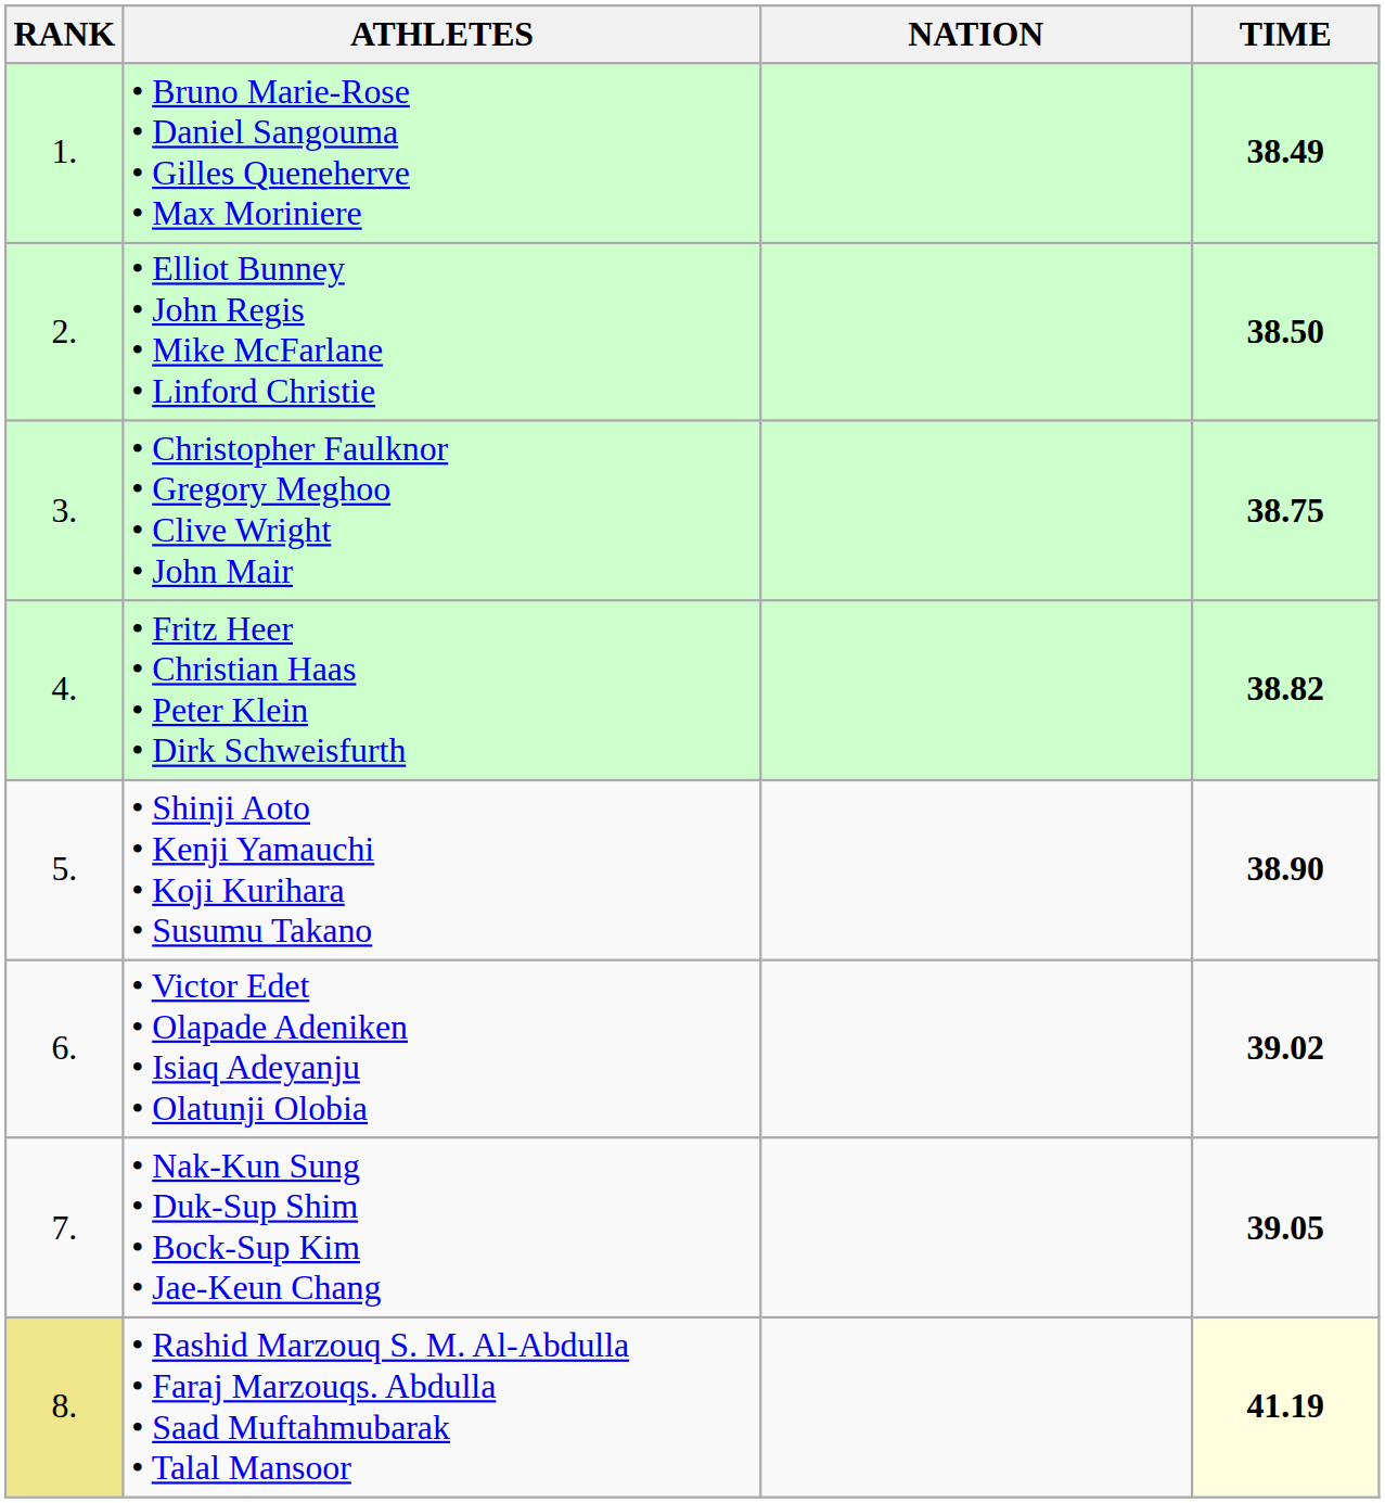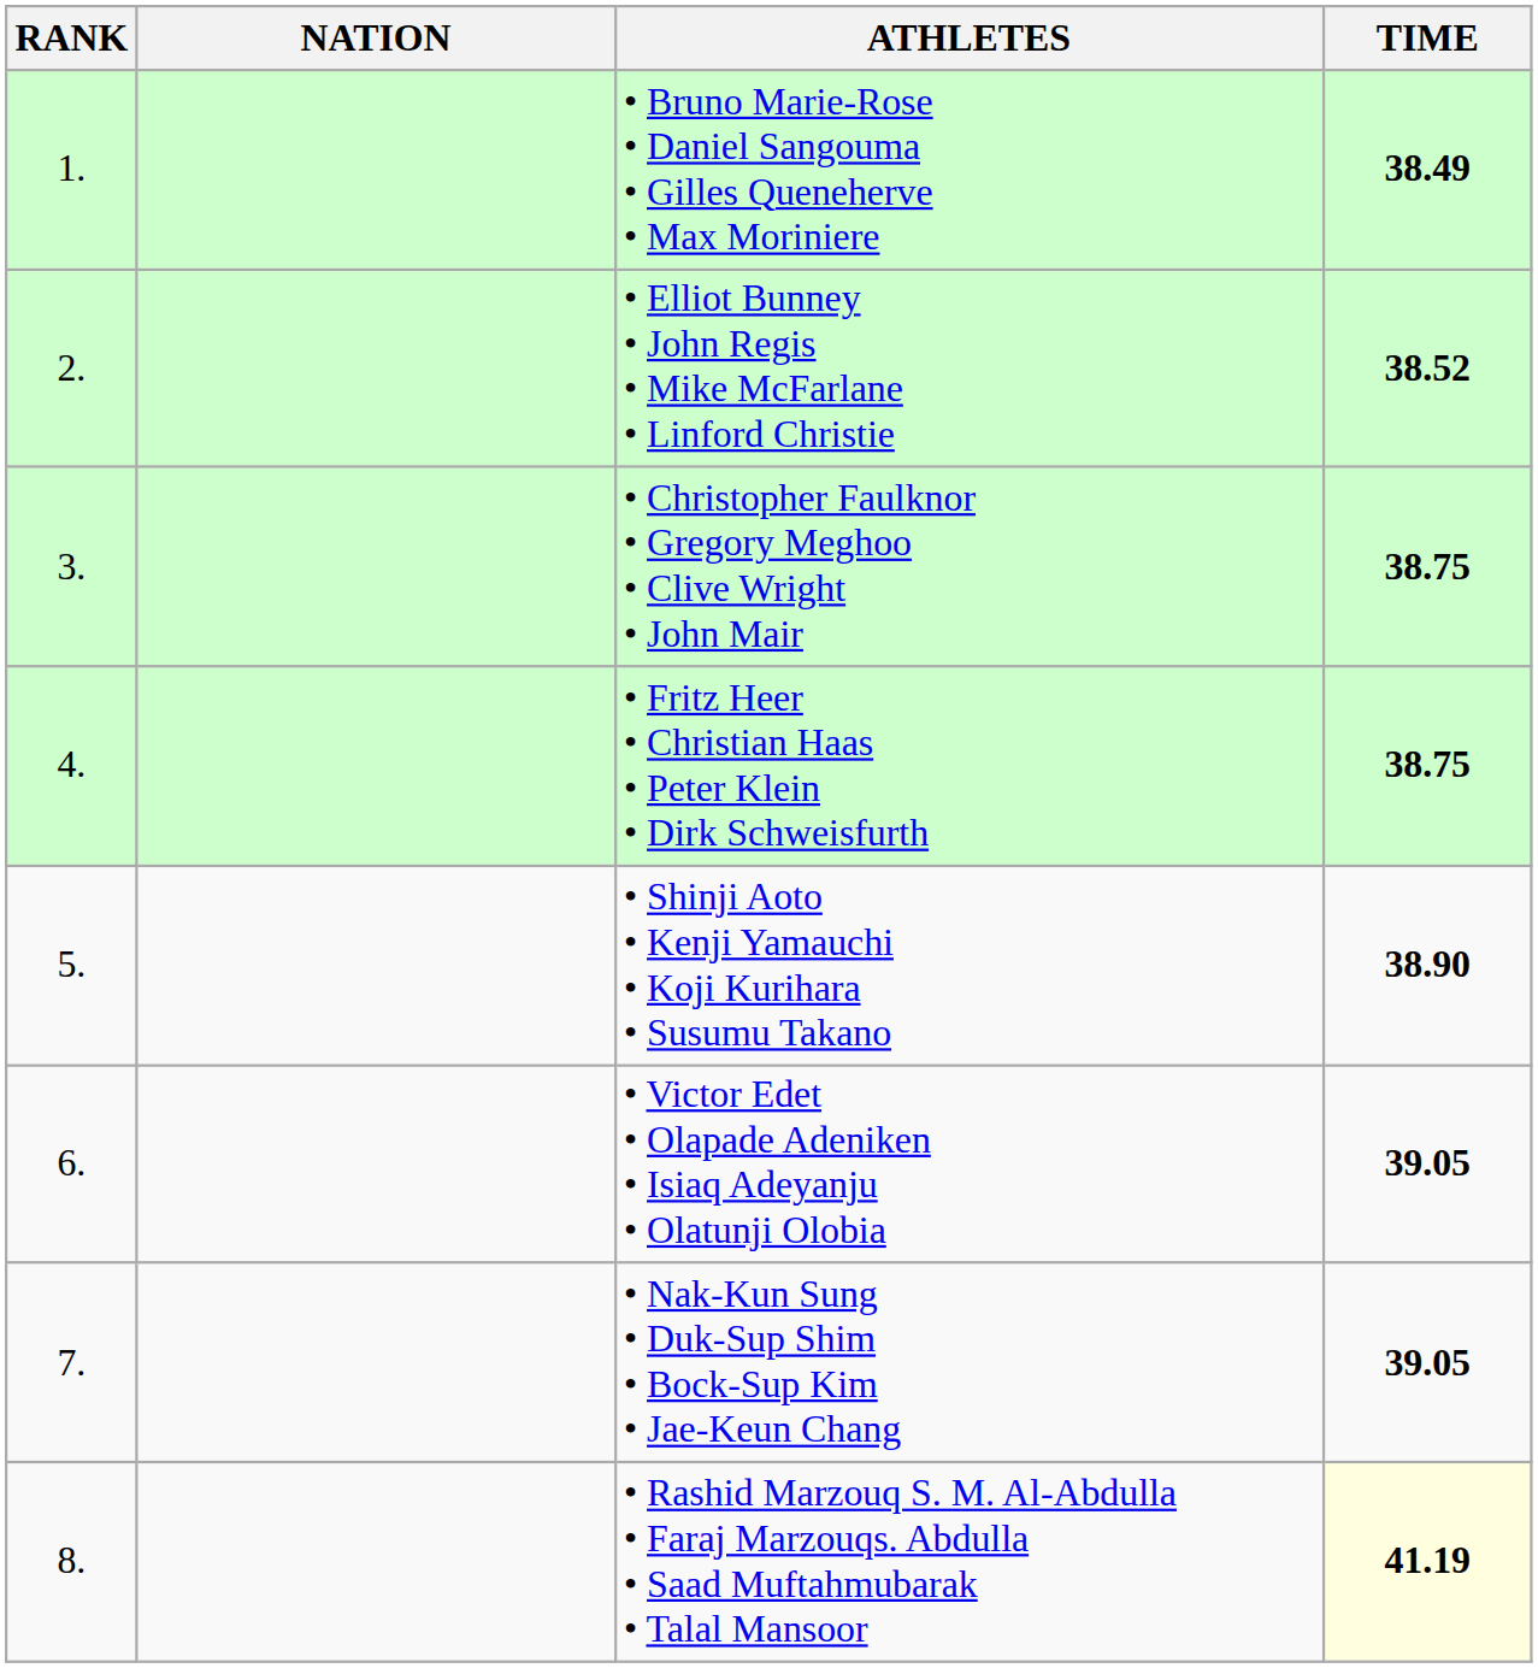columns swapped: NATION <-> ATHLETES
row 3 | TIME: 38.50 -> 38.52
row 5 | TIME: 38.82 -> 38.75
row 7 | TIME: 39.02 -> 39.05
row 9 | RANK: khaki background -> no background
